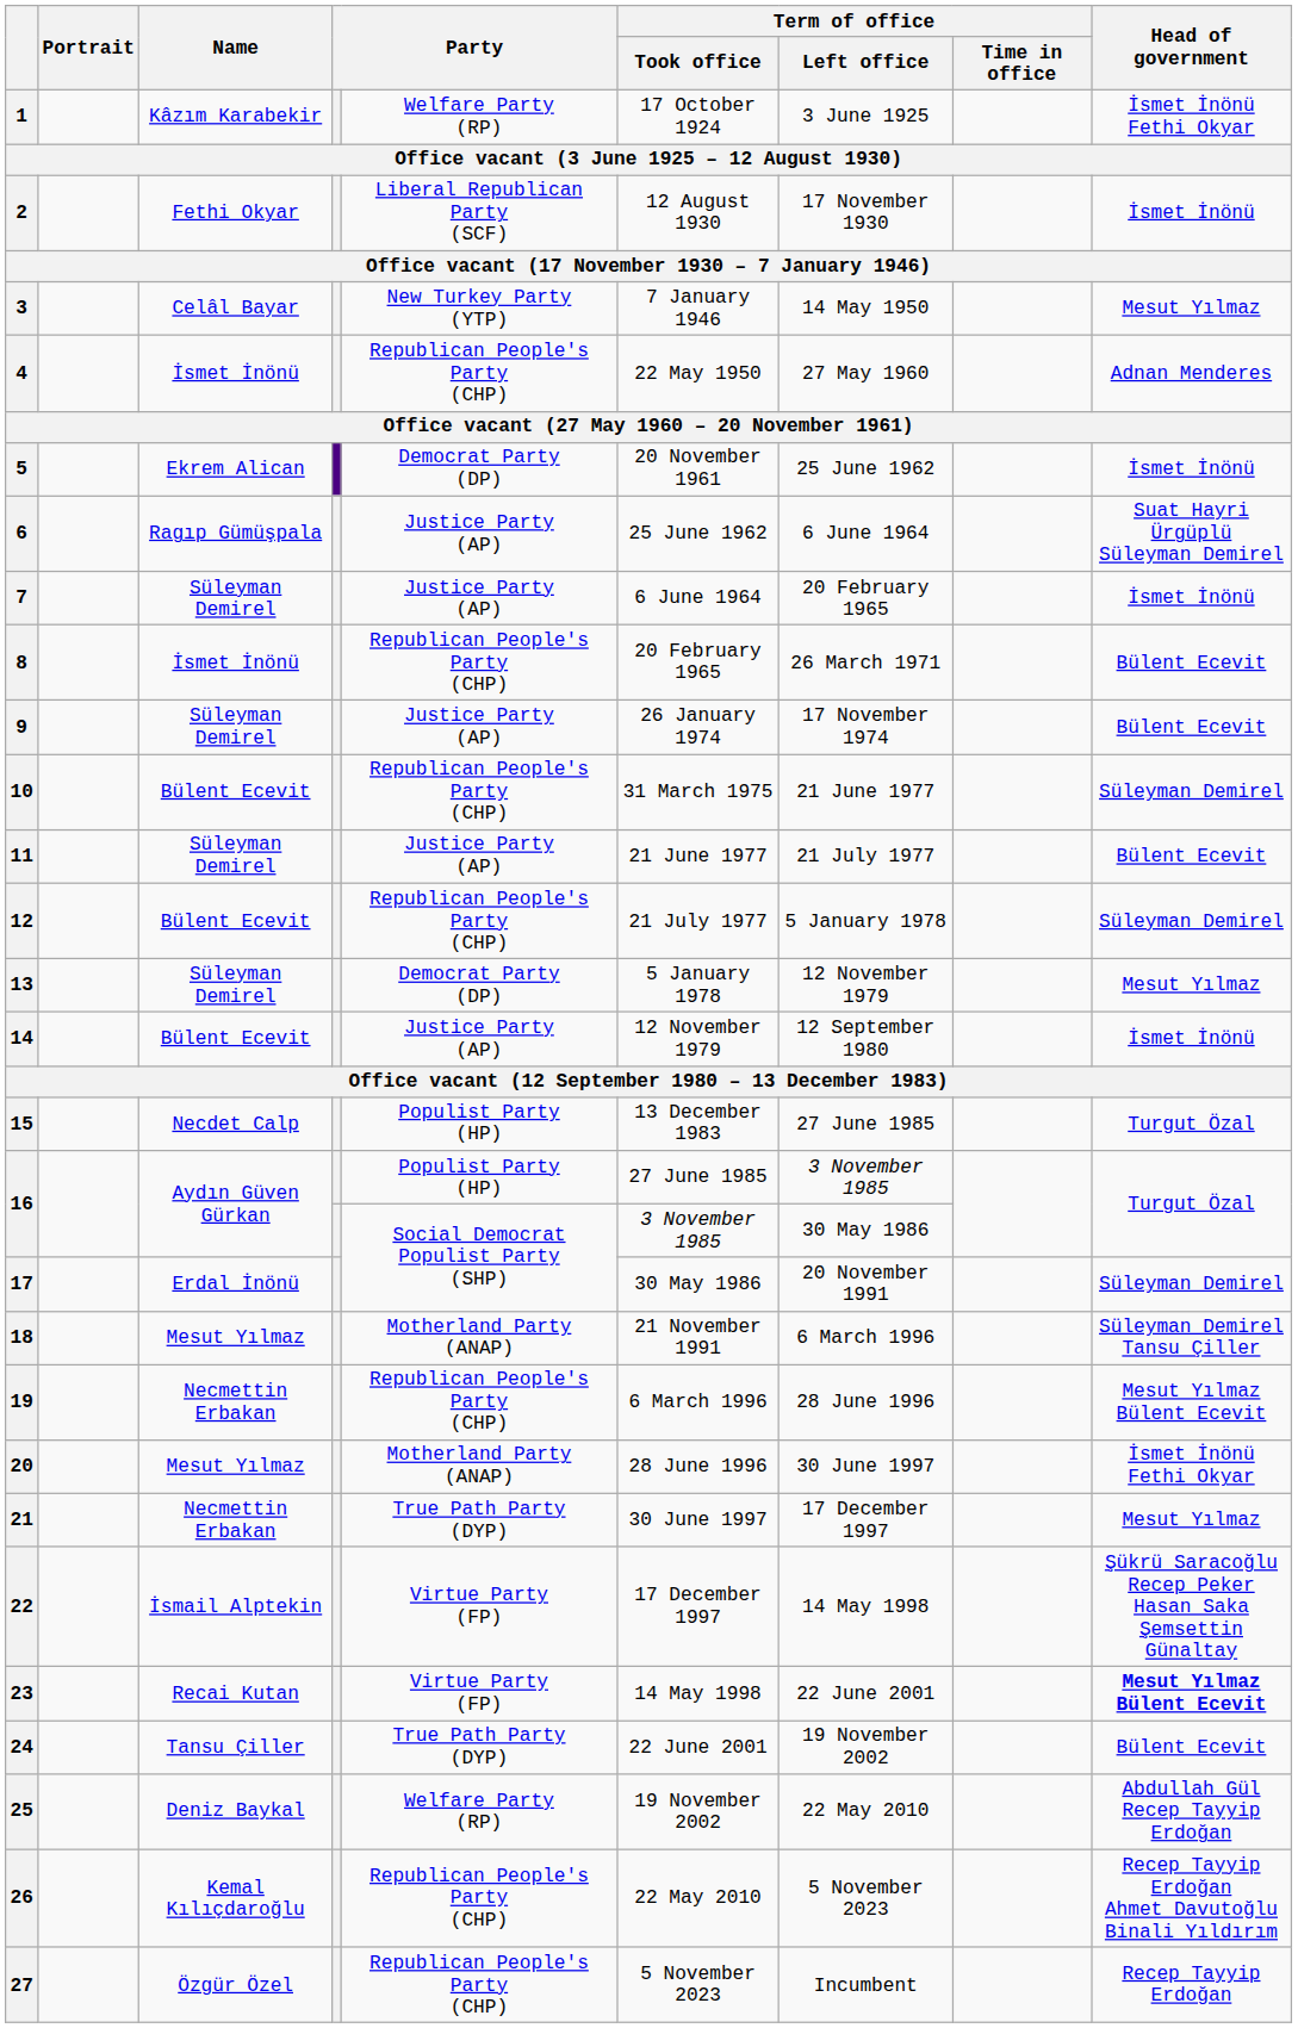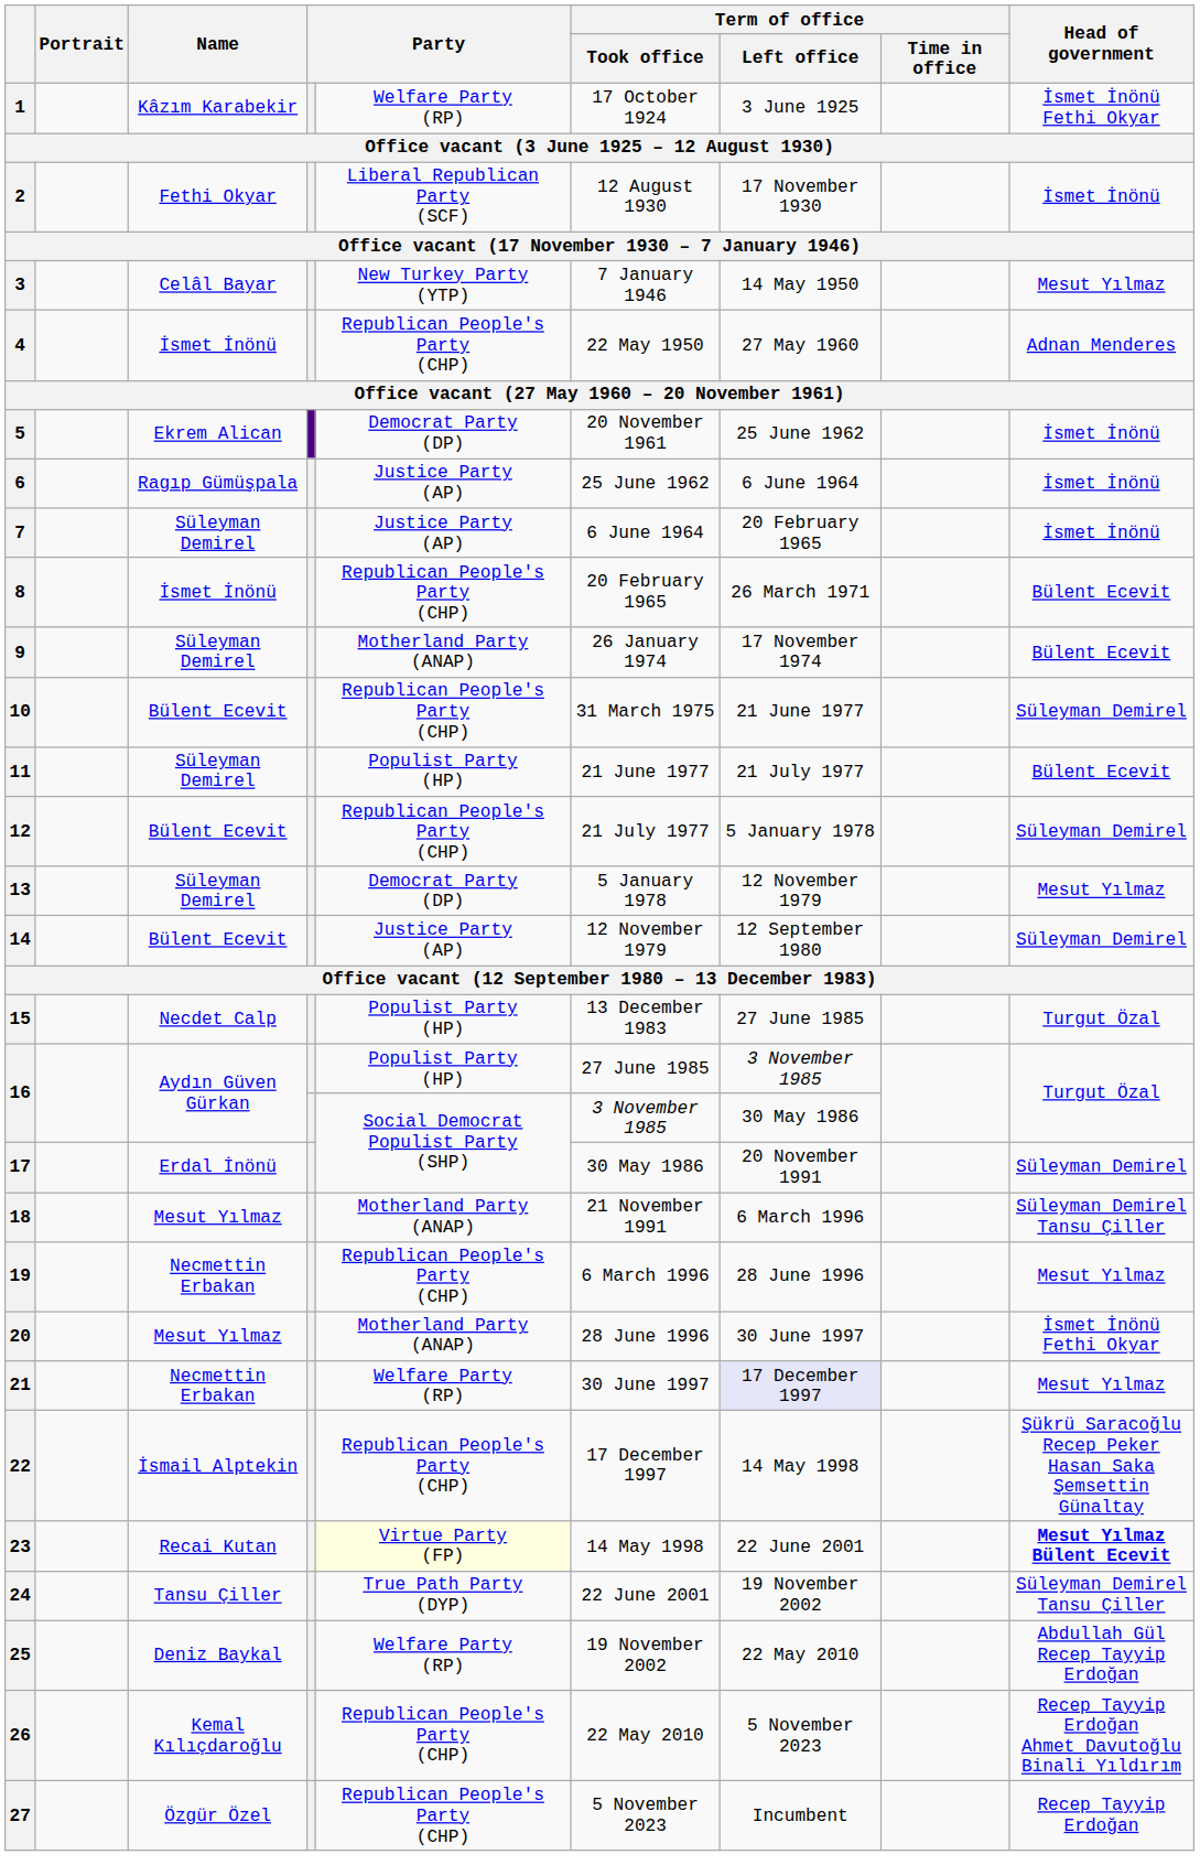6 | Head of government: Suat Hayri Ürgüplü Süleyman Demirel -> İsmet İnönü
9 | column 5: Justice Party (AP) -> Motherland Party (ANAP)
11 | column 5: Justice Party (AP) -> Populist Party (HP)
14 | Head of government: İsmet İnönü -> Süleyman Demirel
19 | Head of government: Mesut Yılmaz Bülent Ecevit -> Mesut Yılmaz
21 | column 5: True Path Party (DYP) -> Welfare Party (RP)
21 | Term of office / Left office: no background -> lavender background
22 | column 5: Virtue Party (FP) -> Republican People's Party (CHP)
23 | column 5: no background -> lightyellow background
24 | Head of government: Bülent Ecevit -> Süleyman Demirel Tansu Çiller
